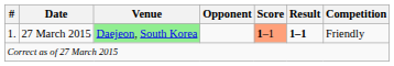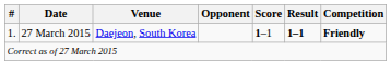1. | Venue: lightgreen background -> no background
1. | Score: lightsalmon background -> no background
1. | Competition: normal -> bold
